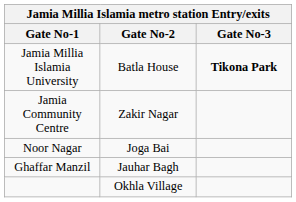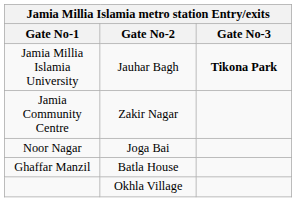Jamia Millia Islamia University | Gate No-2: Batla House -> Jauhar Bagh
Ghaffar Manzil | Gate No-2: Jauhar Bagh -> Batla House
